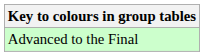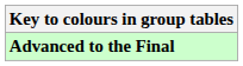row 2 | column 1: normal -> bold
